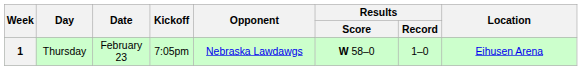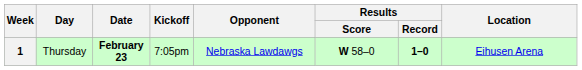1 | Date: normal -> bold
1 | Results / Record: normal -> bold
